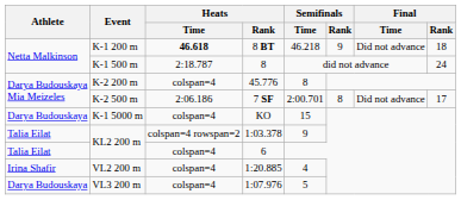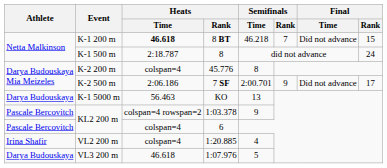8 BT | Semifinals / Rank: 9 -> 7
8 BT | Final / Rank: 18 -> 15
7 SF | Semifinals / Rank: 8 -> 9
KO | Heats / Time: colspan=4 -> 56.463
KO | Semifinals / Time: 15 -> 13
1:03.378 | Athlete: Talia Eilat -> Pascale Bercovitch
6 | Athlete: Talia Eilat -> Pascale Bercovitch
1:07.976 | Heats / Time: colspan=4 -> 46.618
